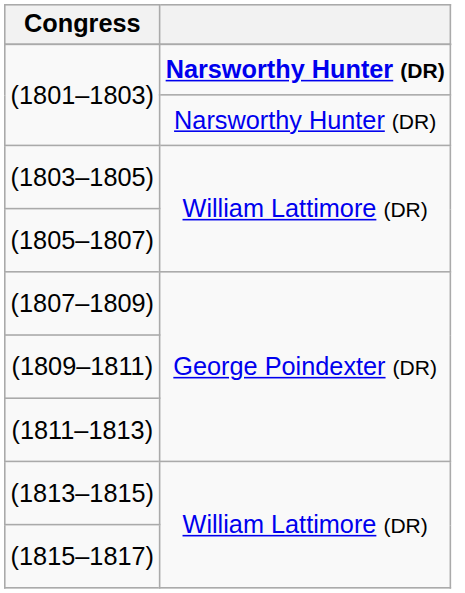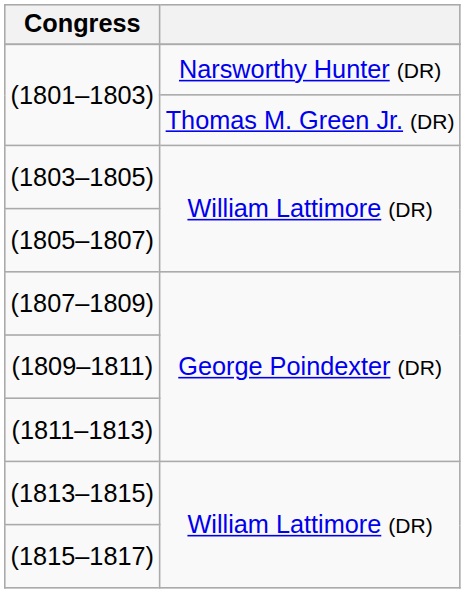row 2 | column 2: bold -> normal
row 3 | column 2: Narsworthy Hunter (DR) -> Thomas M. Green Jr. (DR)
